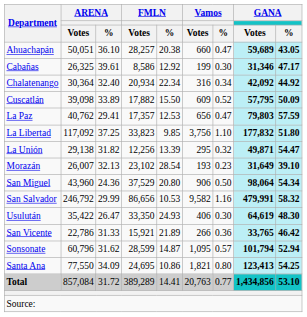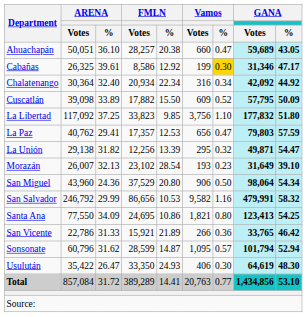Cabañas | Vamos / %: no background -> gold background
rows swapped: La Libertad <-> La Paz
rows swapped: Santa Ana <-> Usulután
